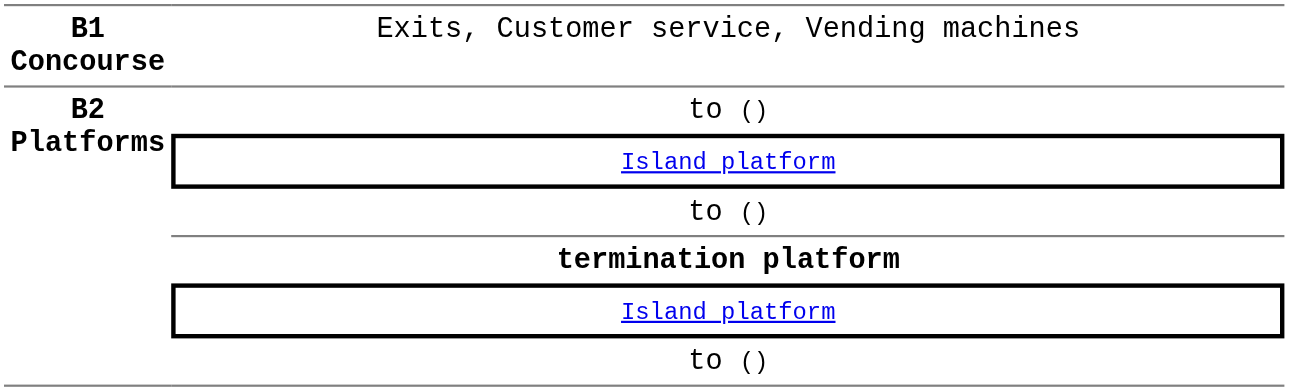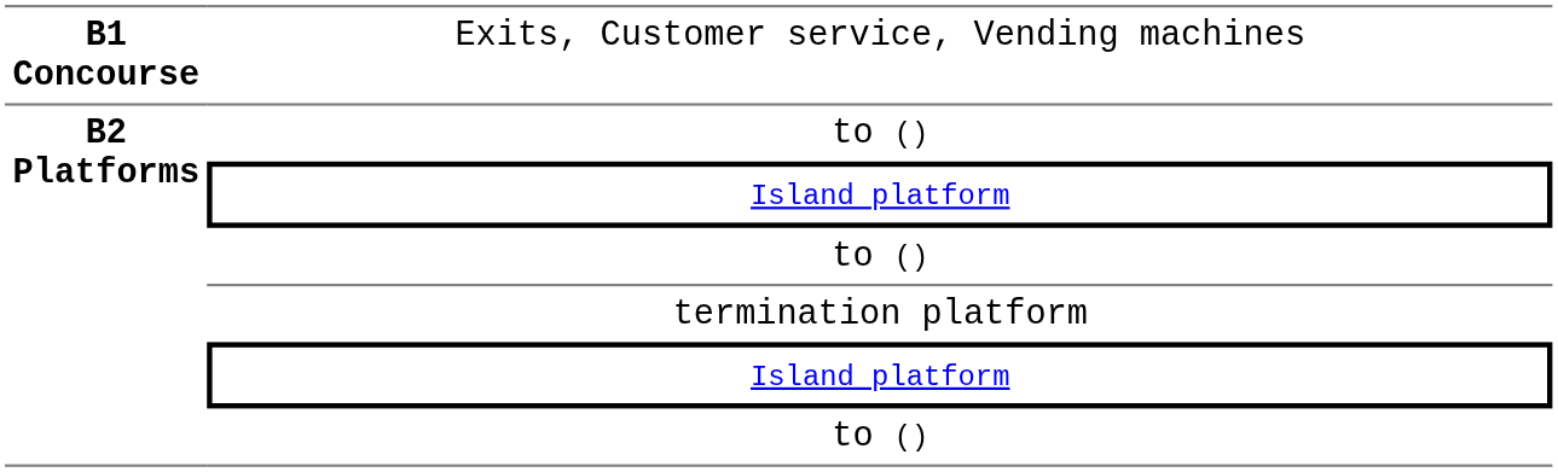termination platform | column 2: bold -> normal
